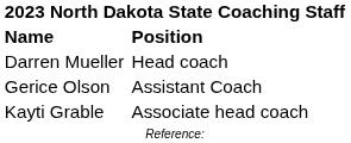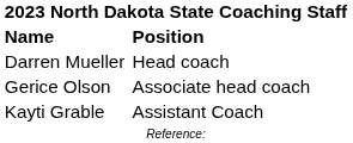Gerice Olson | Position: Assistant Coach -> Associate head coach
Kayti Grable | Position: Associate head coach -> Assistant Coach
